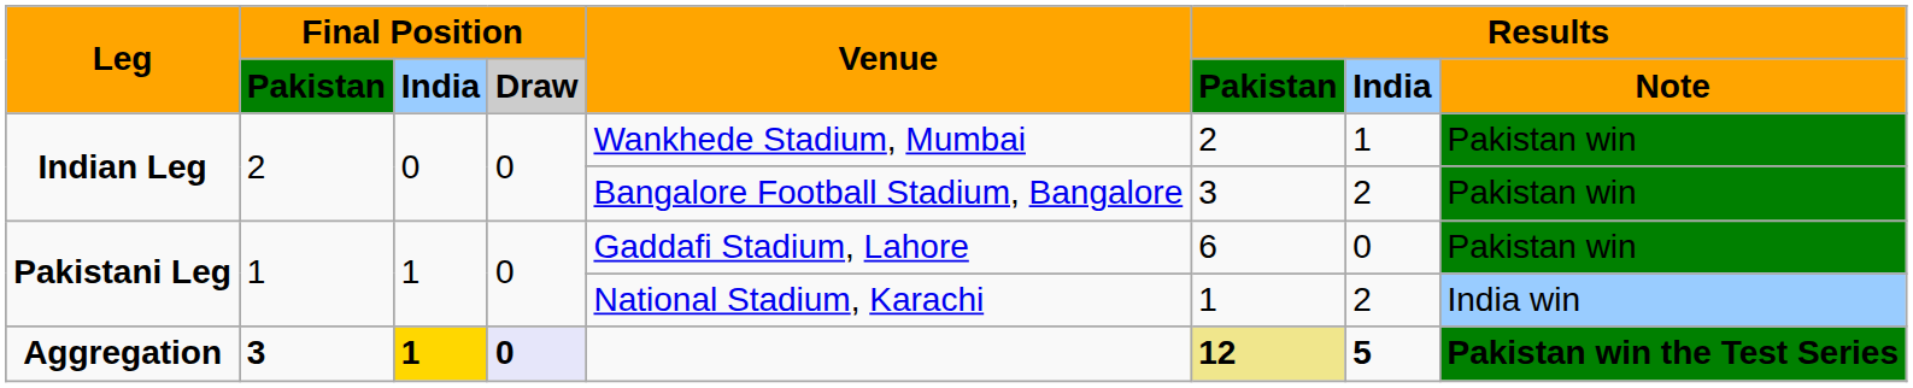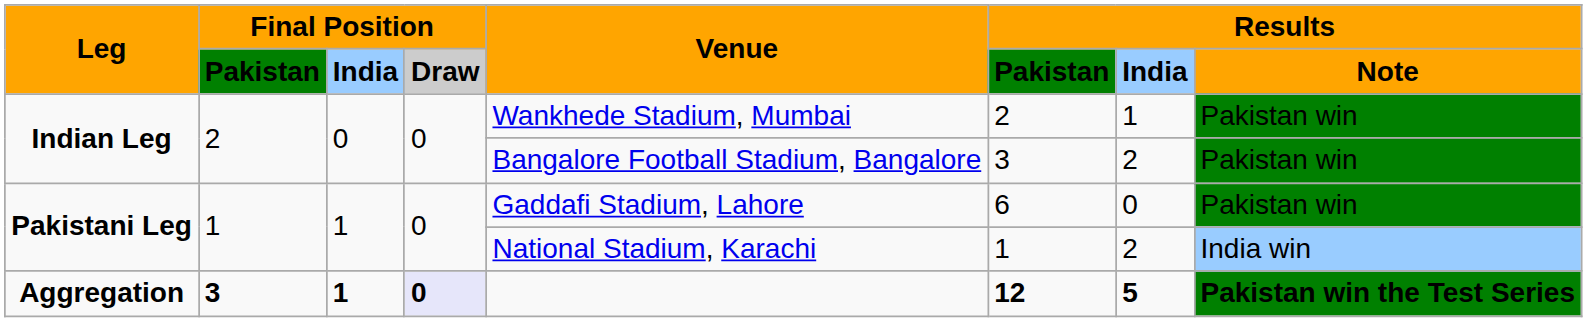Aggregation | Final Position / India: gold background -> no background
Aggregation | Results / Pakistan: khaki background -> no background
